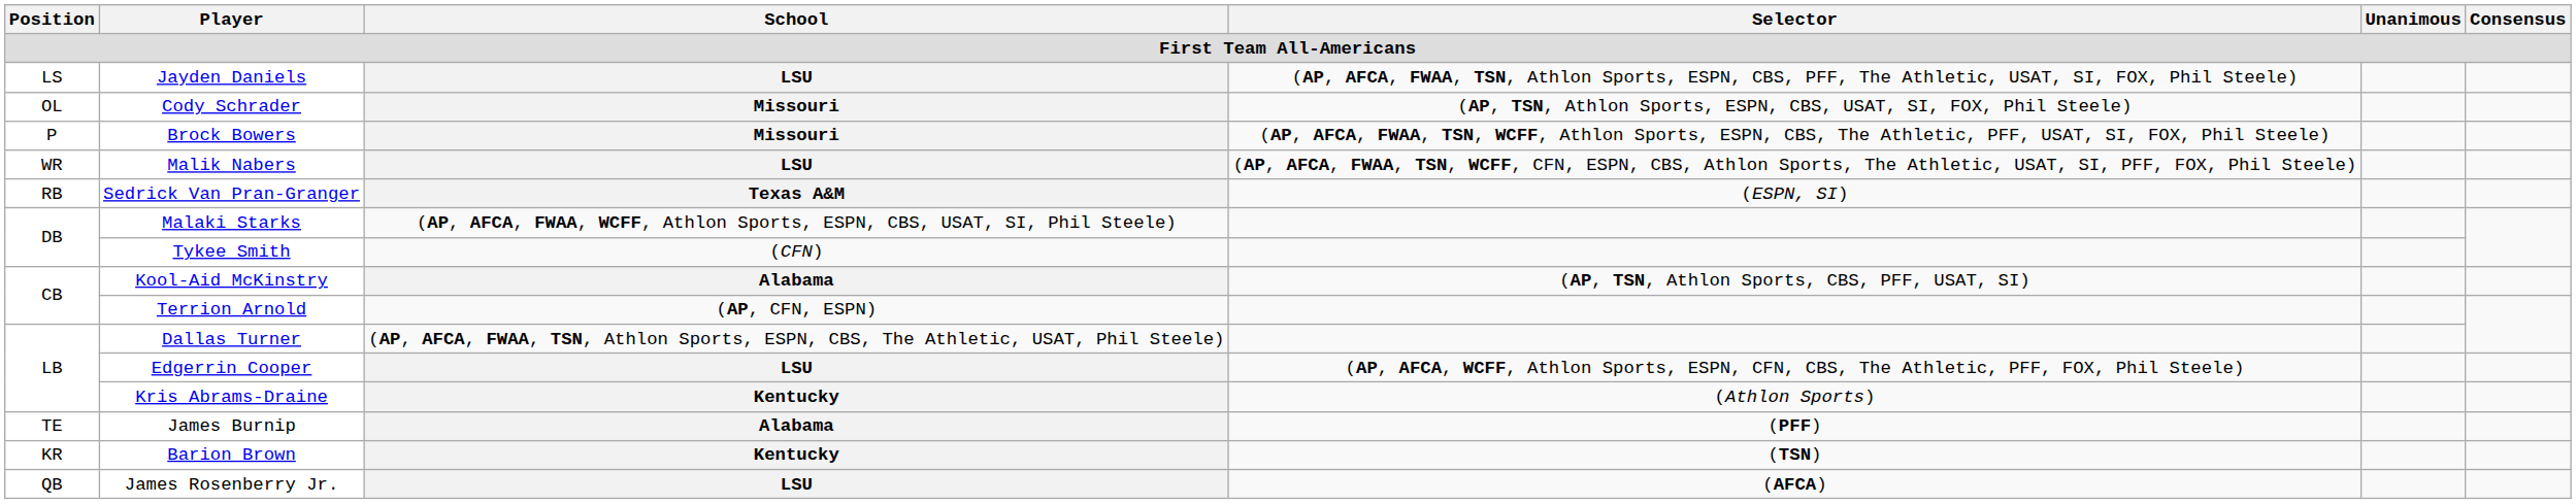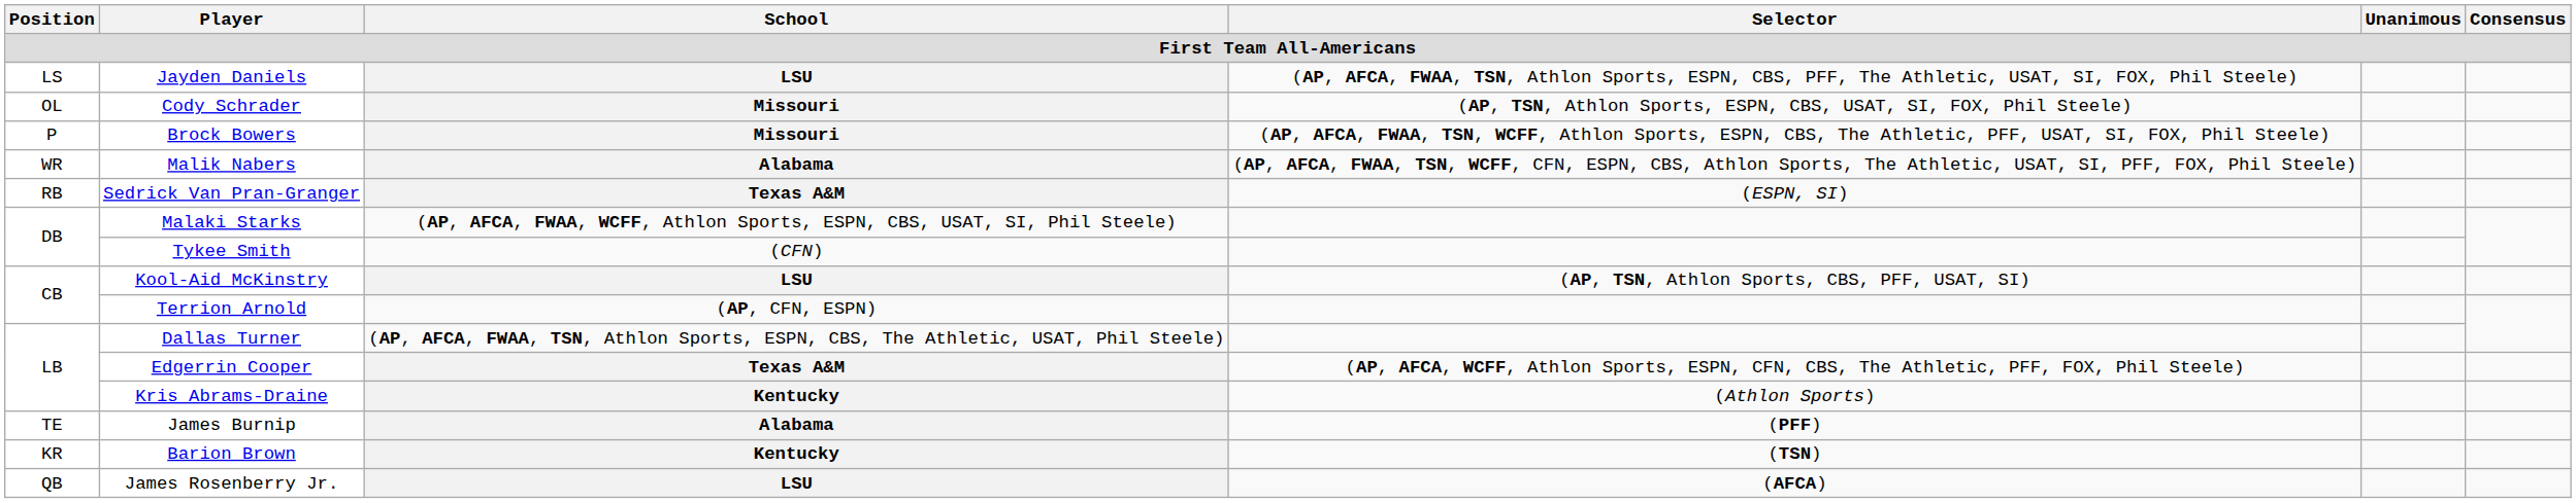Malik Nabers | School: LSU -> Alabama
Kool-Aid McKinstry | School: Alabama -> LSU
Edgerrin Cooper | School: LSU -> Texas A&M
